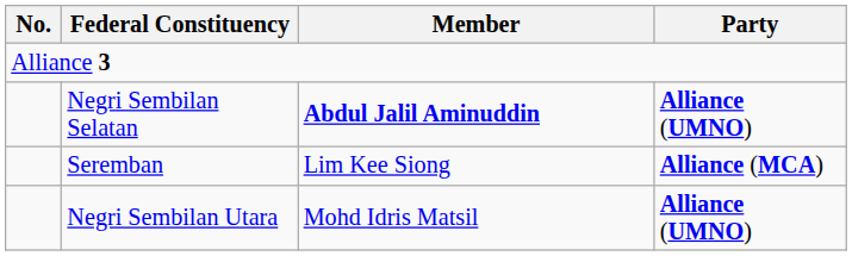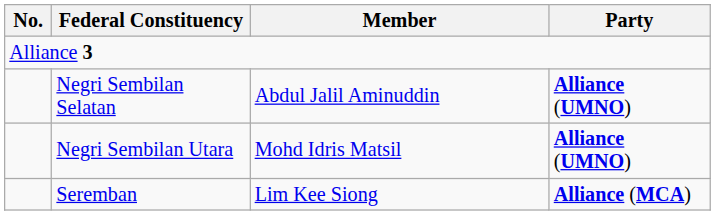Negri Sembilan Selatan | Member: bold -> normal
rows swapped: Negri Sembilan Utara <-> Seremban
